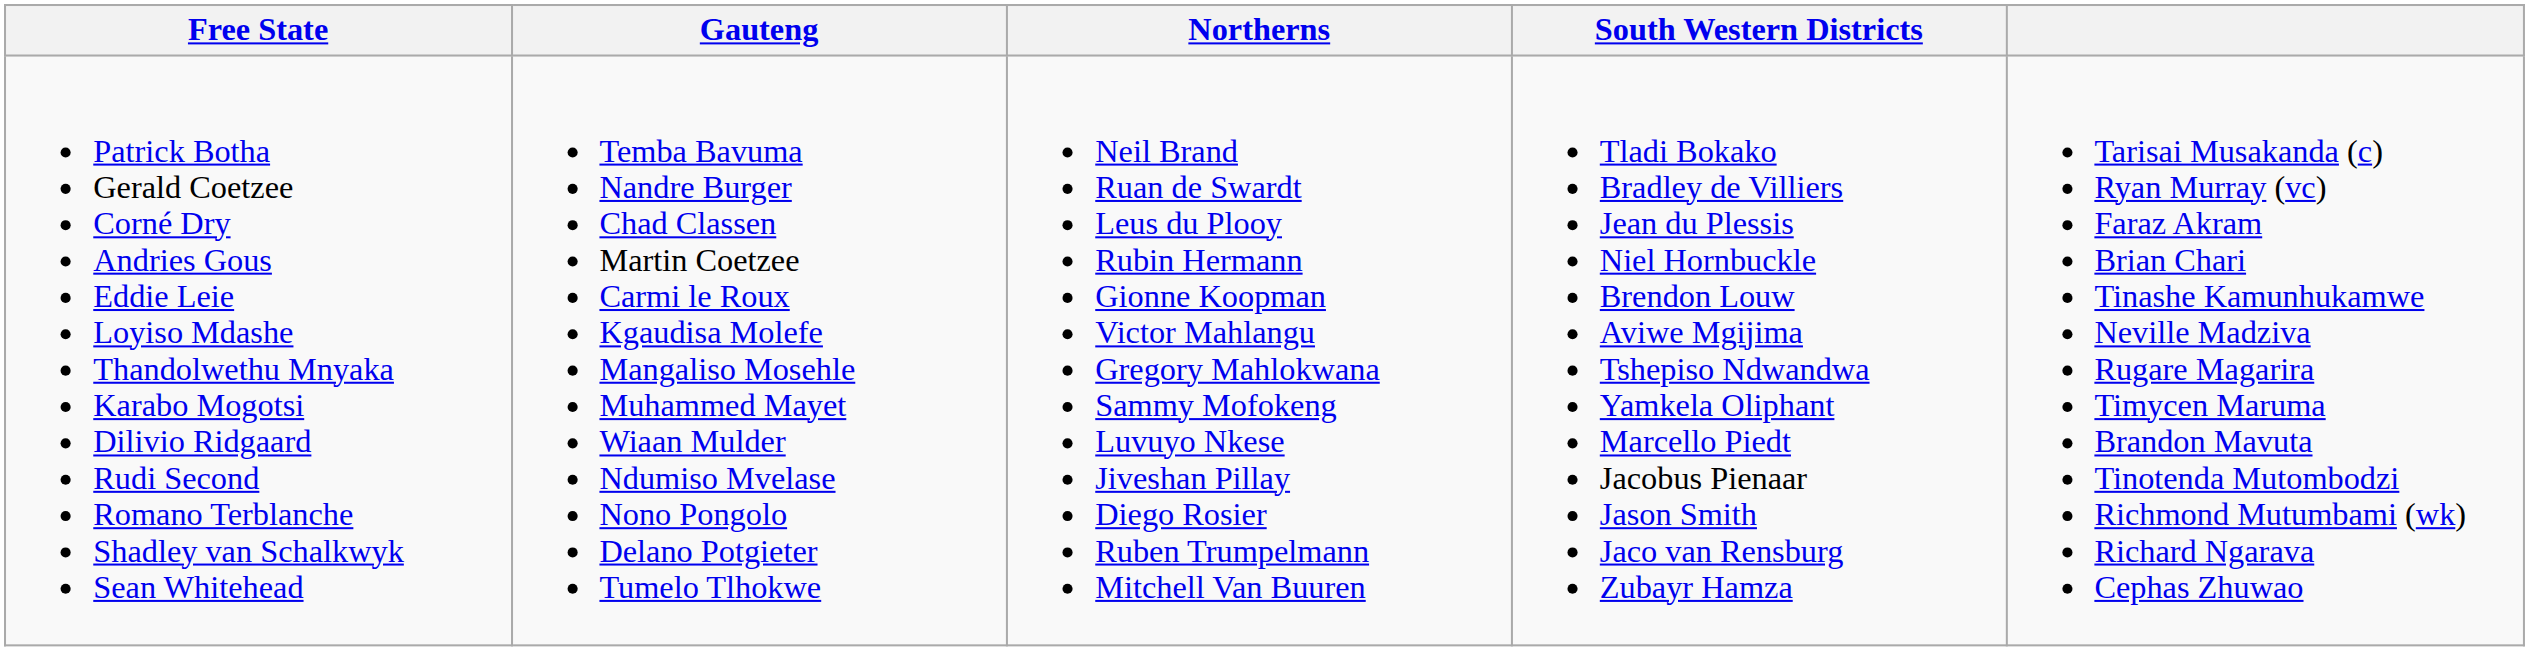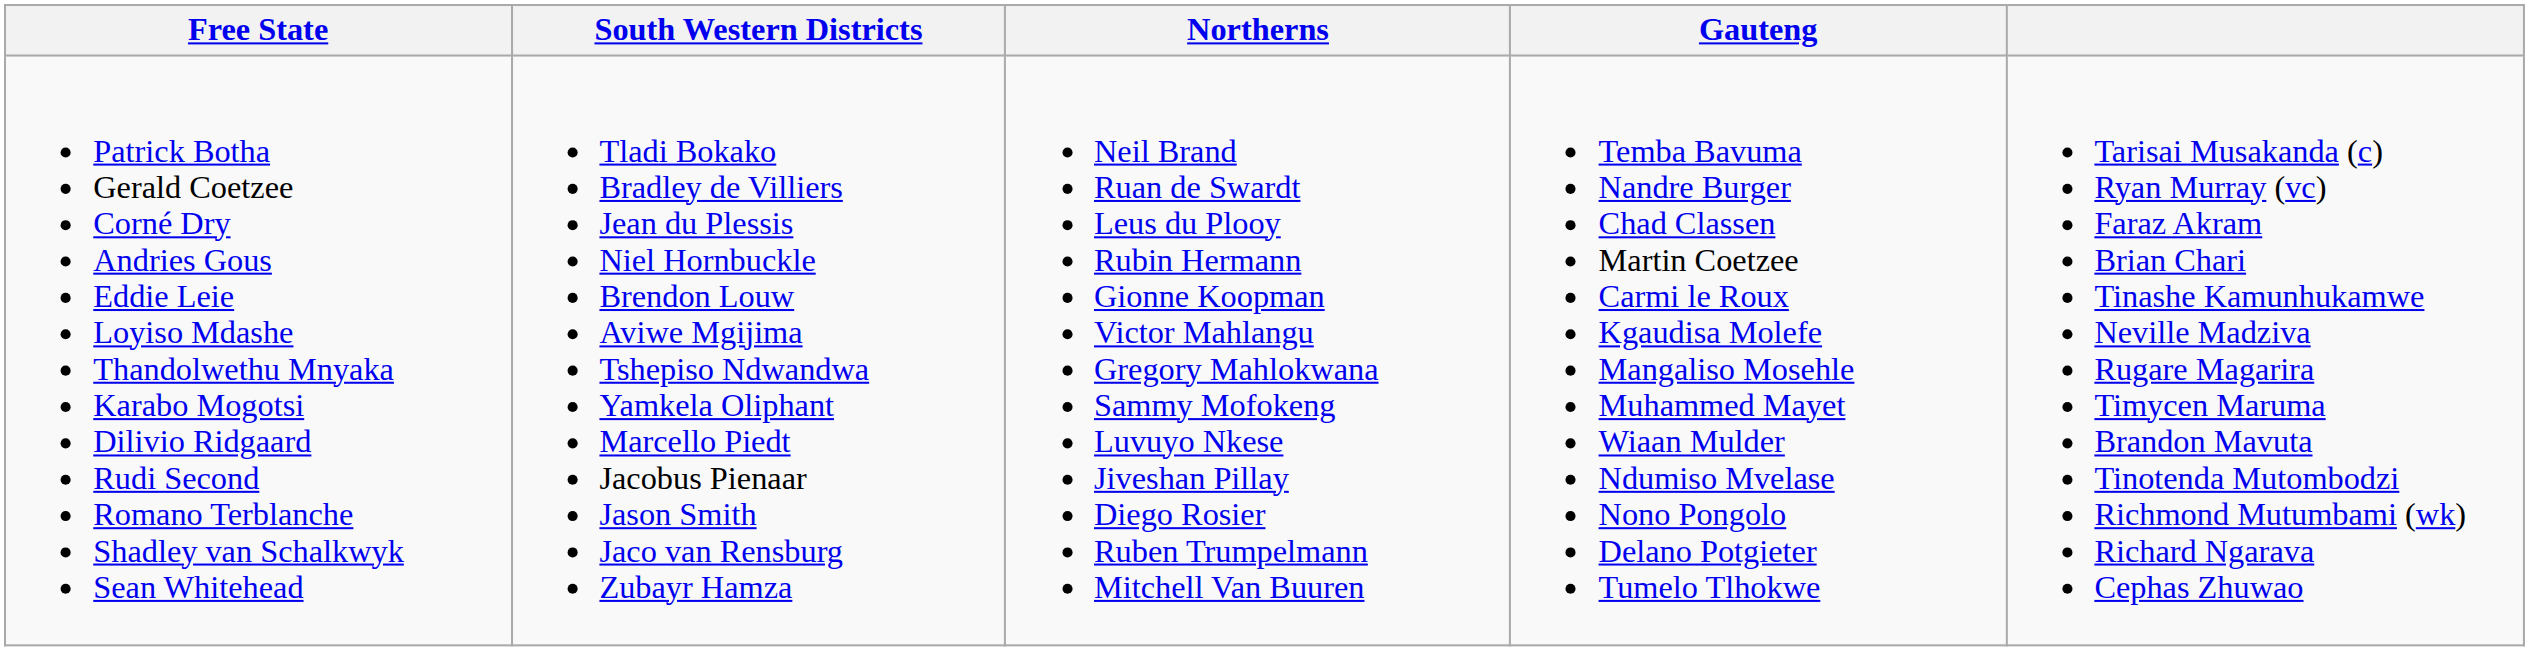columns swapped: Gauteng <-> South Western Districts
